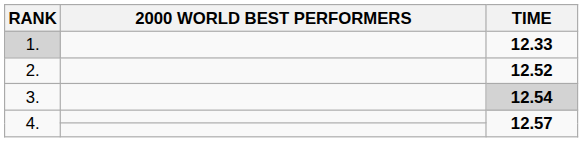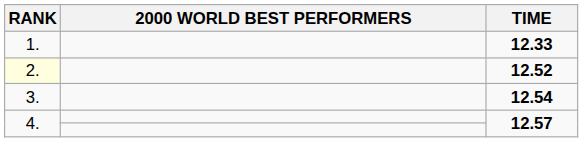1. | RANK: lightgrey background -> no background
2. | RANK: no background -> lightyellow background
3. | TIME: lightgrey background -> no background
